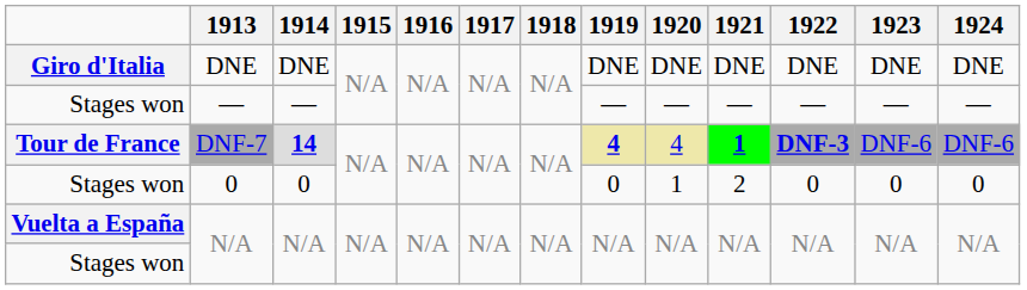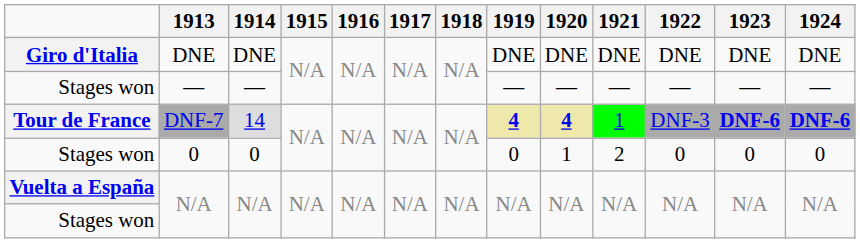DNF-7 | 1914: bold -> normal
DNF-7 | 1920: normal -> bold
DNF-7 | 1921: bold -> normal
DNF-7 | 1922: bold -> normal
DNF-7 | 1923: normal -> bold
DNF-7 | 1924: normal -> bold
